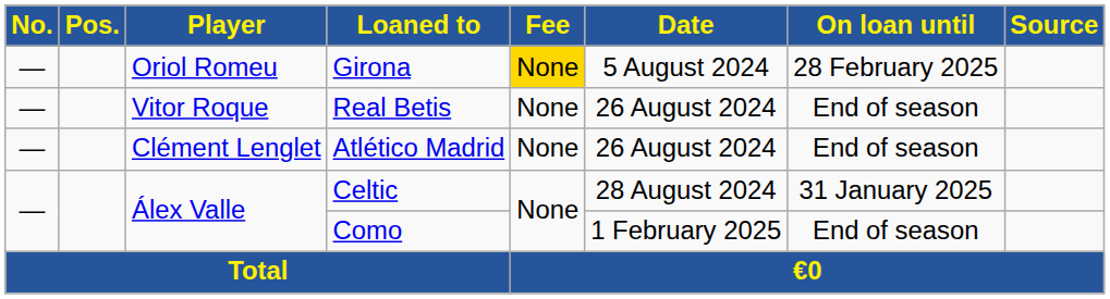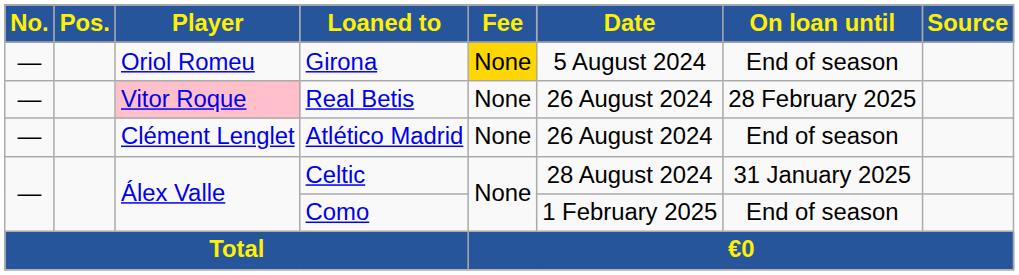Girona | On loan until: 28 February 2025 -> End of season
Real Betis | Player: no background -> pink background
Real Betis | On loan until: End of season -> 28 February 2025
